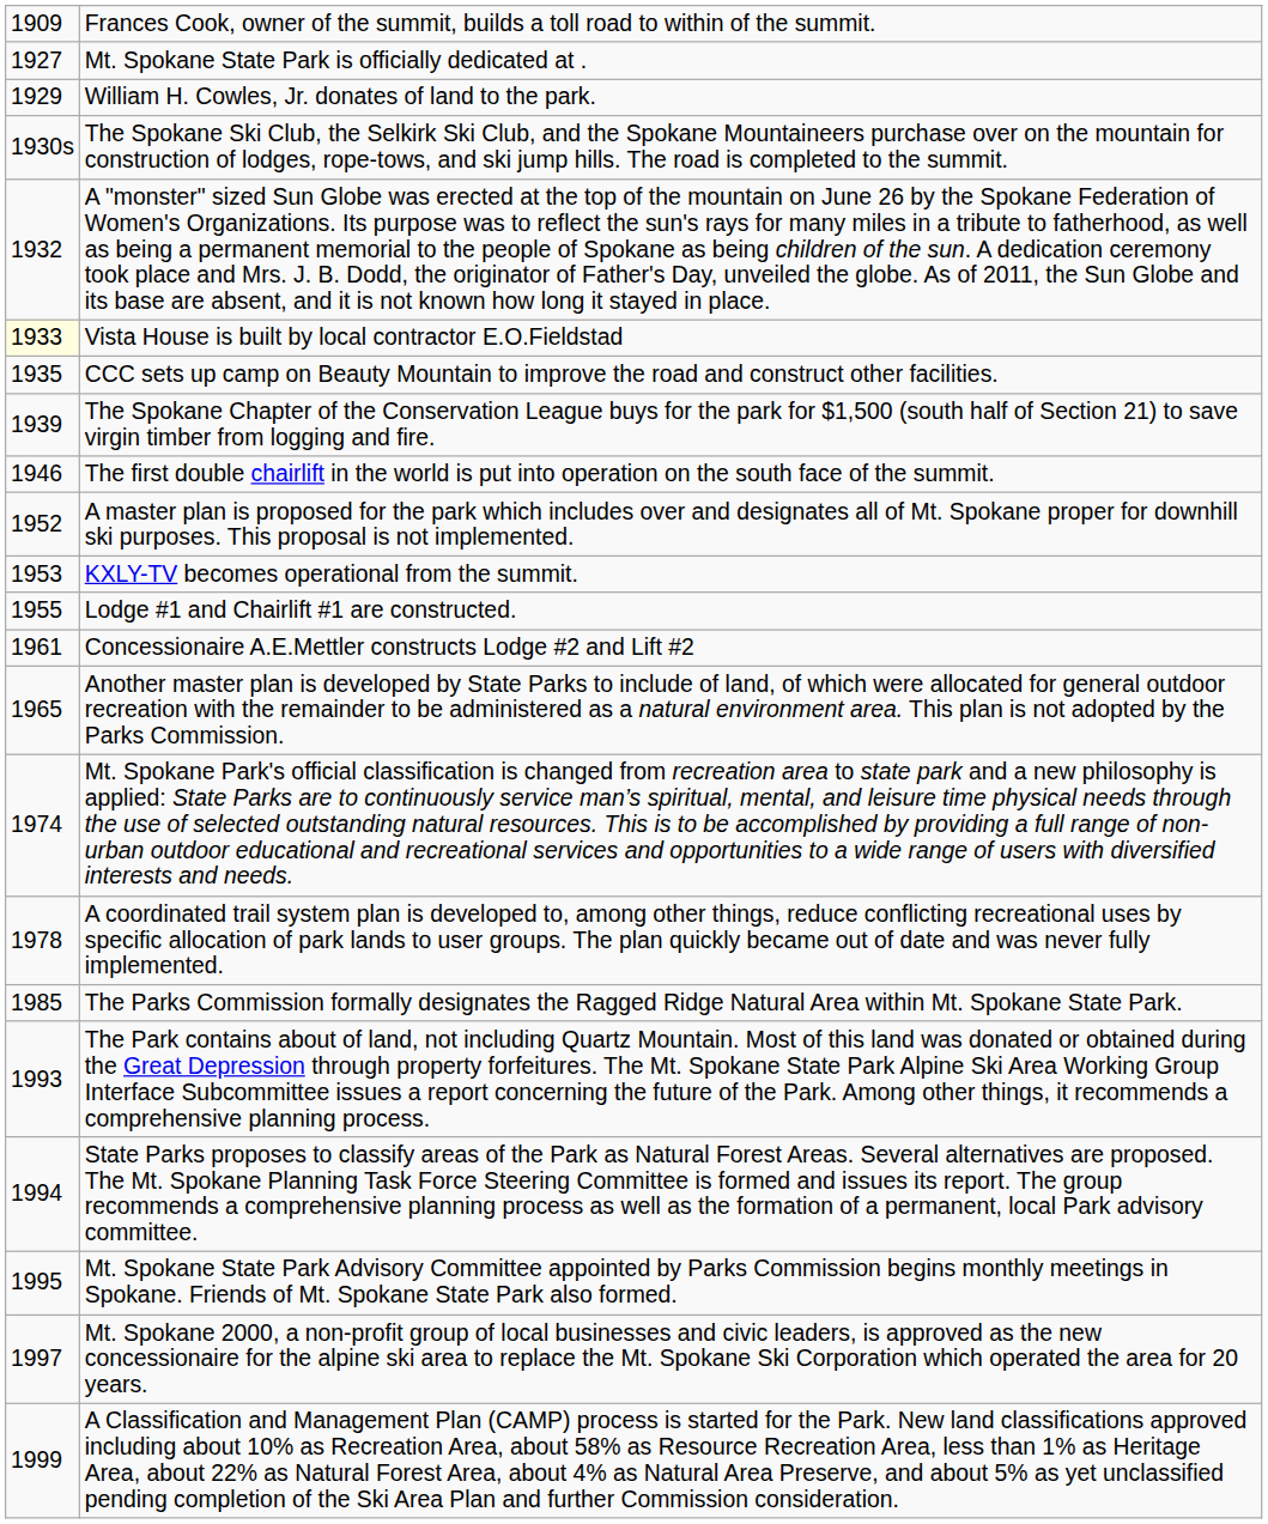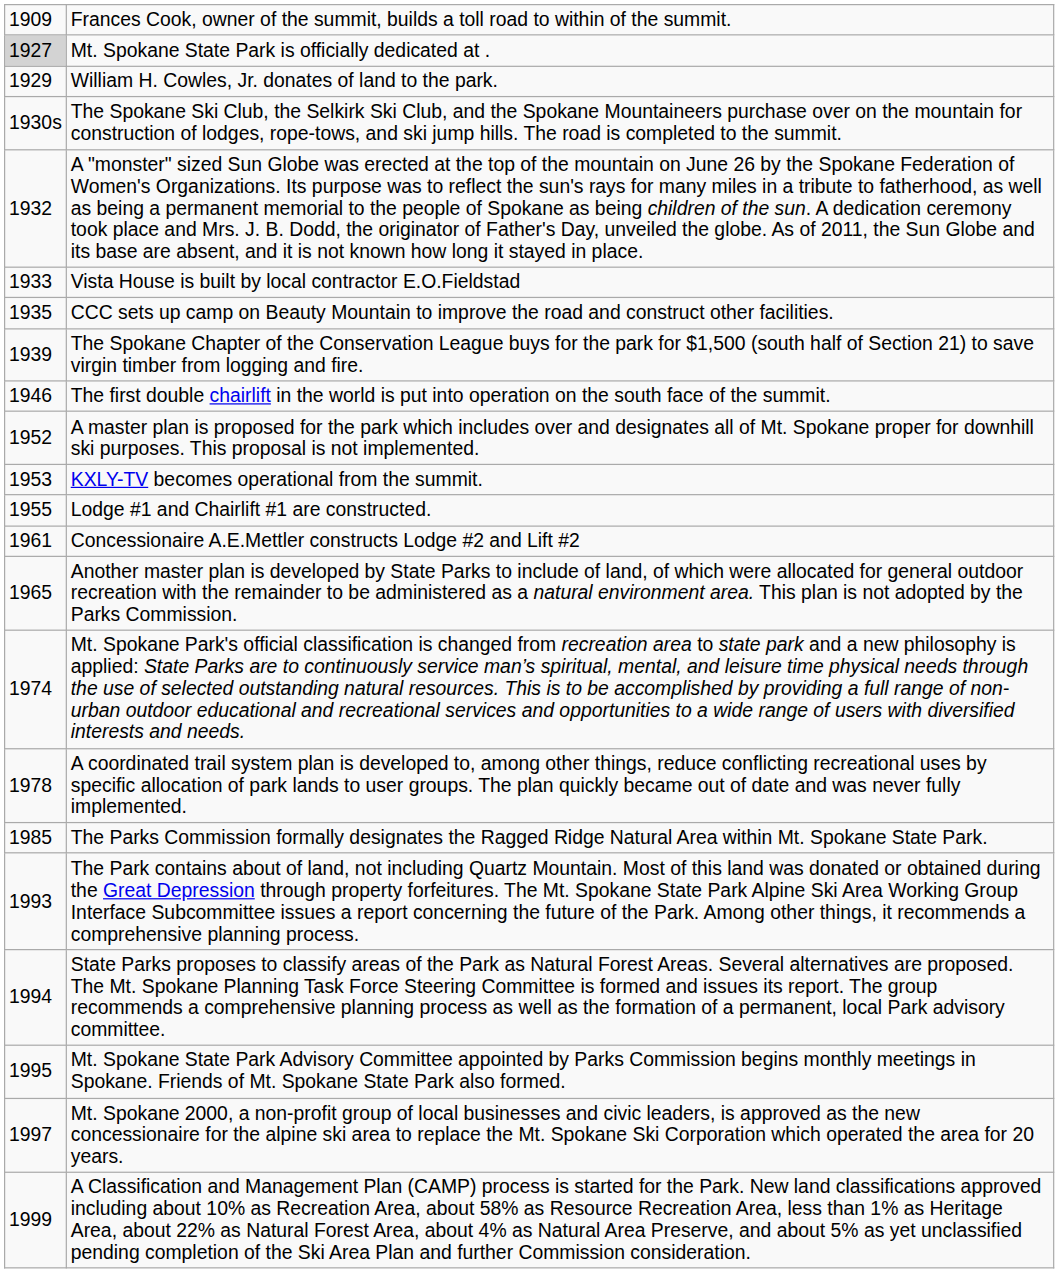Mt. Spokane State Park is officially dedicated at . | column 1: no background -> lightgrey background
Vista House is built by local contractor E.O.Fieldstad | column 1: lightyellow background -> no background
